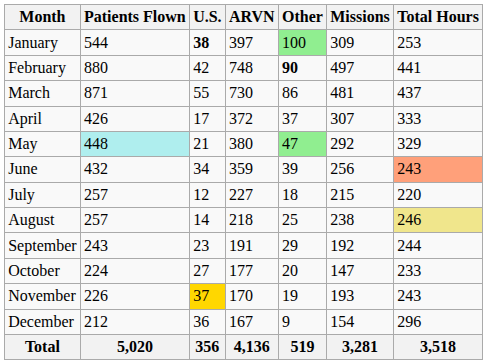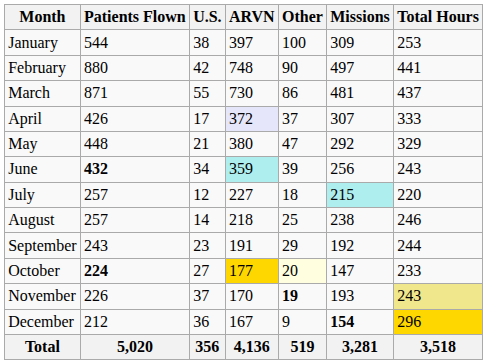January | U.S.: bold -> normal
January | Other: lightgreen background -> no background
February | Other: bold -> normal
April | ARVN: no background -> lavender background
May | Patients Flown: paleturquoise background -> no background
May | Other: lightgreen background -> no background
June | Patients Flown: normal -> bold
June | ARVN: no background -> paleturquoise background
June | Total Hours: lightsalmon background -> no background
July | Missions: no background -> paleturquoise background
August | Total Hours: khaki background -> no background
October | Patients Flown: normal -> bold
October | ARVN: no background -> gold background
October | Other: no background -> lightyellow background
November | U.S.: gold background -> no background
November | Other: normal -> bold
November | Total Hours: no background -> khaki background
December | Missions: normal -> bold
December | Total Hours: no background -> gold background
